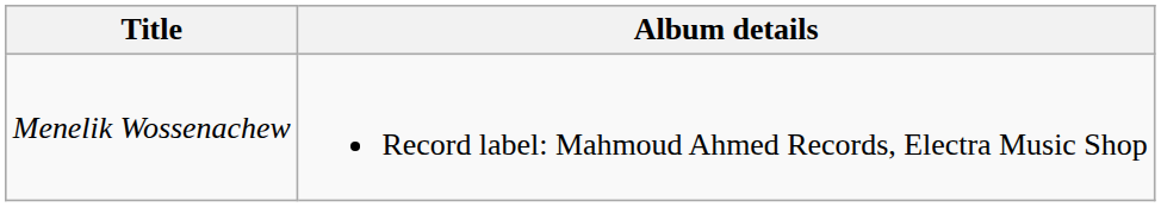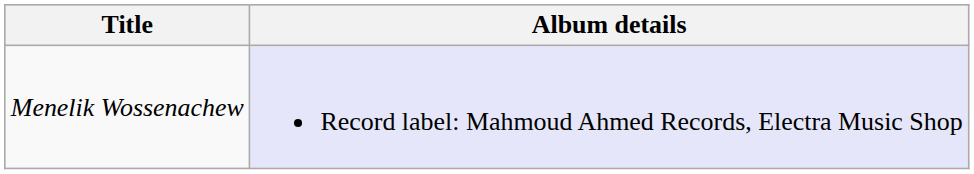Menelik Wossenachew | Album details: no background -> lavender background
